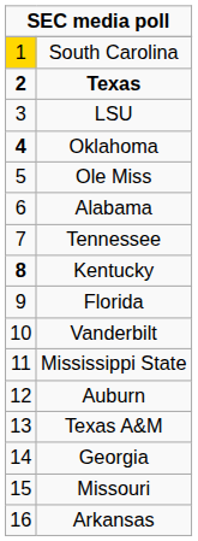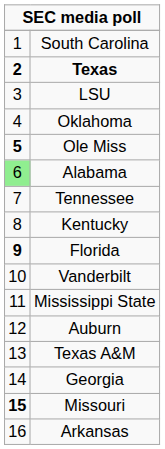South Carolina | column 1: gold background -> no background
Oklahoma | column 1: bold -> normal
Ole Miss | column 1: normal -> bold
Alabama | column 1: no background -> lightgreen background
Kentucky | column 1: bold -> normal
Florida | column 1: normal -> bold
Missouri | column 1: normal -> bold
